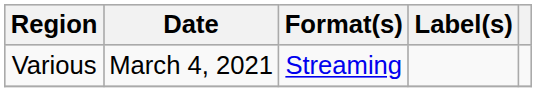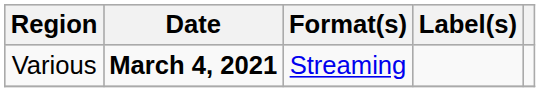Various | Date: normal -> bold
